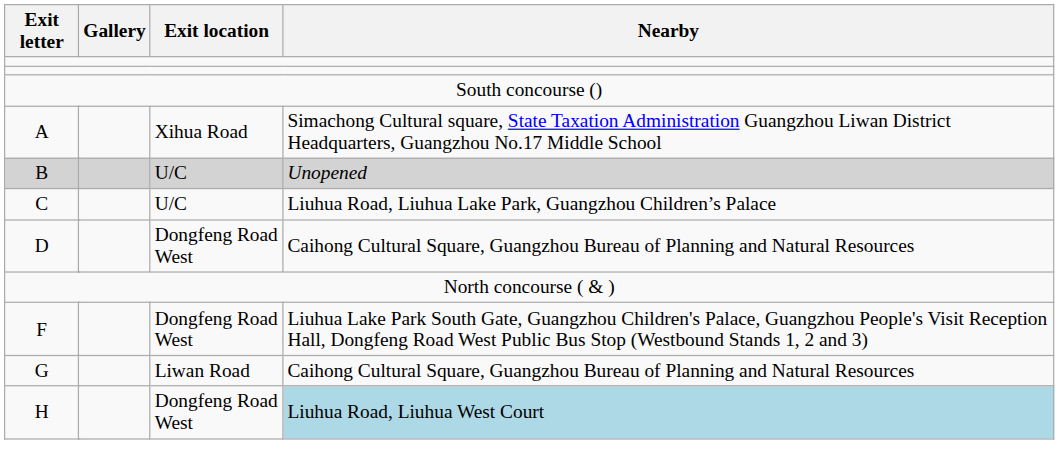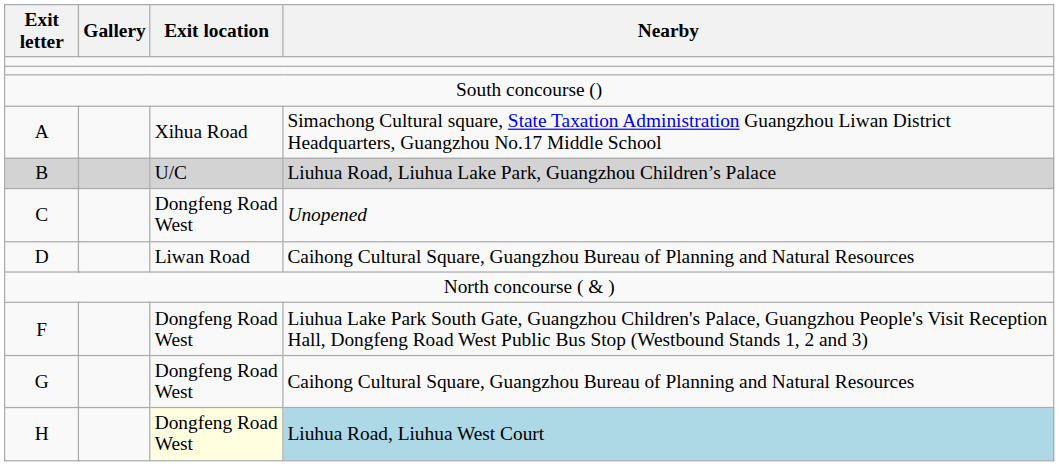B | Nearby: Unopened -> Liuhua Road, Liuhua Lake Park, Guangzhou Children’s Palace
C | Exit location: U/C -> Dongfeng Road West
C | Nearby: Liuhua Road, Liuhua Lake Park, Guangzhou Children’s Palace -> Unopened
D | Exit location: Dongfeng Road West -> Liwan Road
G | Exit location: Liwan Road -> Dongfeng Road West
H | Exit location: no background -> lightyellow background
